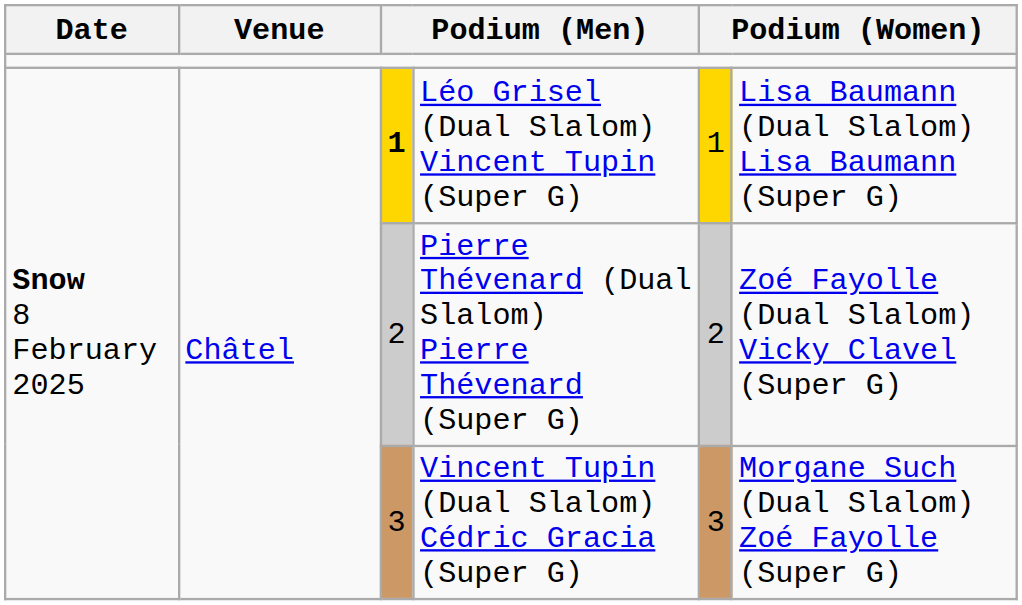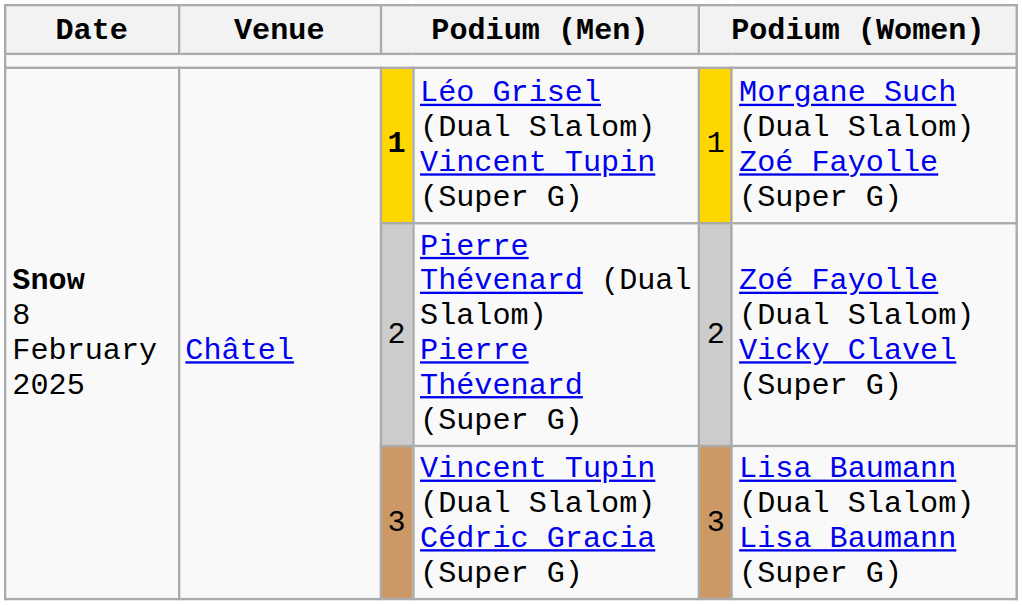Léo Grisel (Dual Slalom) Vincent Tupin (Super G) | column 6: Lisa Baumann (Dual Slalom) Lisa Baumann (Super G) -> Morgane Such (Dual Slalom) Zoé Fayolle (Super G)
Vincent Tupin (Dual Slalom) Cédric Gracia (Super G) | column 6: Morgane Such (Dual Slalom) Zoé Fayolle (Super G) -> Lisa Baumann (Dual Slalom) Lisa Baumann (Super G)
